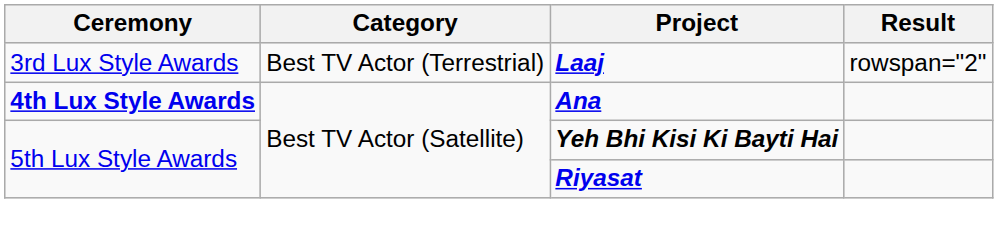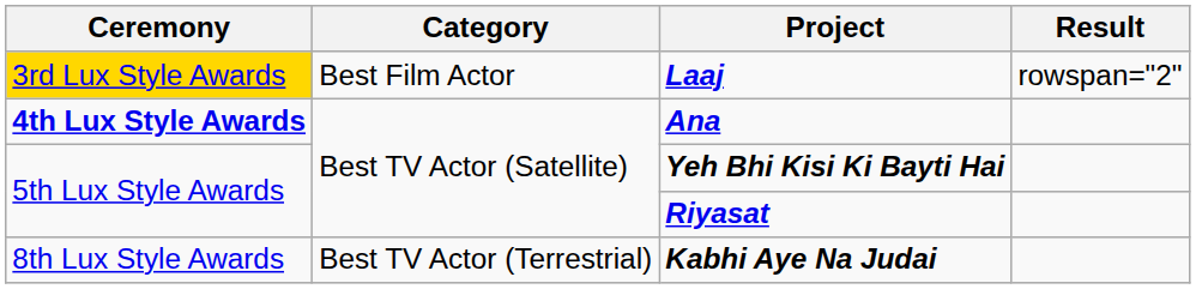Laaj | Ceremony: no background -> gold background
Laaj | Category: Best TV Actor (Terrestrial) -> Best Film Actor
+ row: 8th Lux Style Awards | Best TV Actor (Terrestrial) | Kabhi Aye Na Judai
